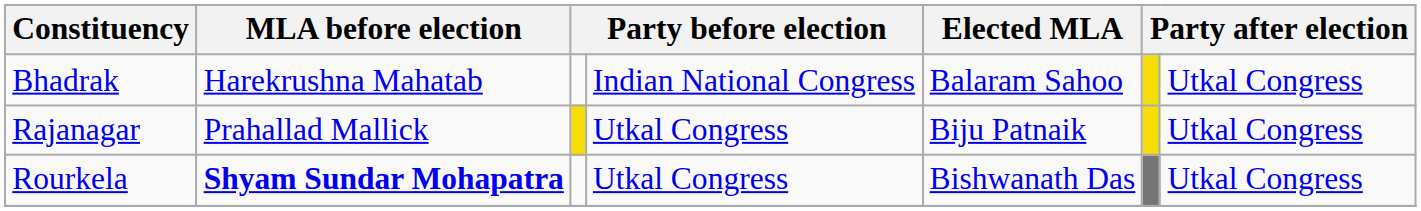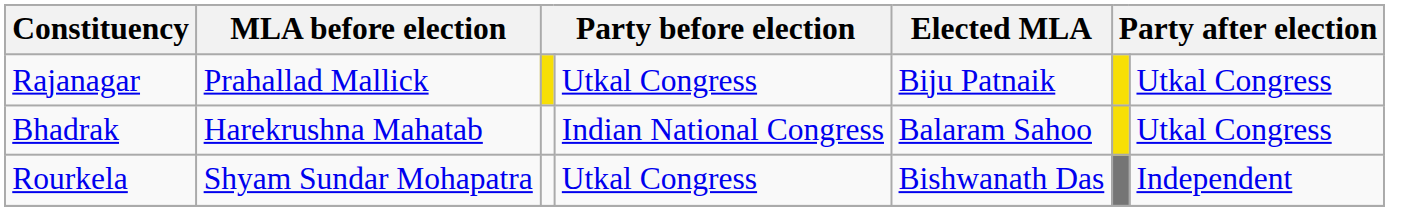rows swapped: Bhadrak <-> Rajanagar
Rourkela | MLA before election: bold -> normal
Rourkela | column 7: Utkal Congress -> Independent
